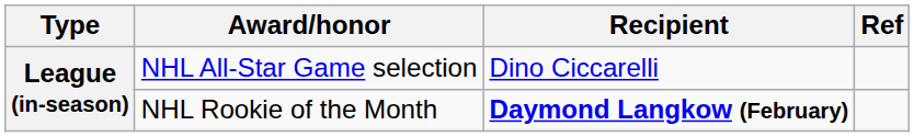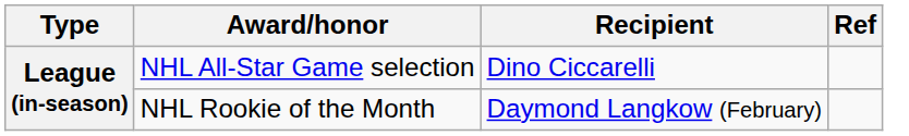NHL Rookie of the Month | Recipient: bold -> normal
